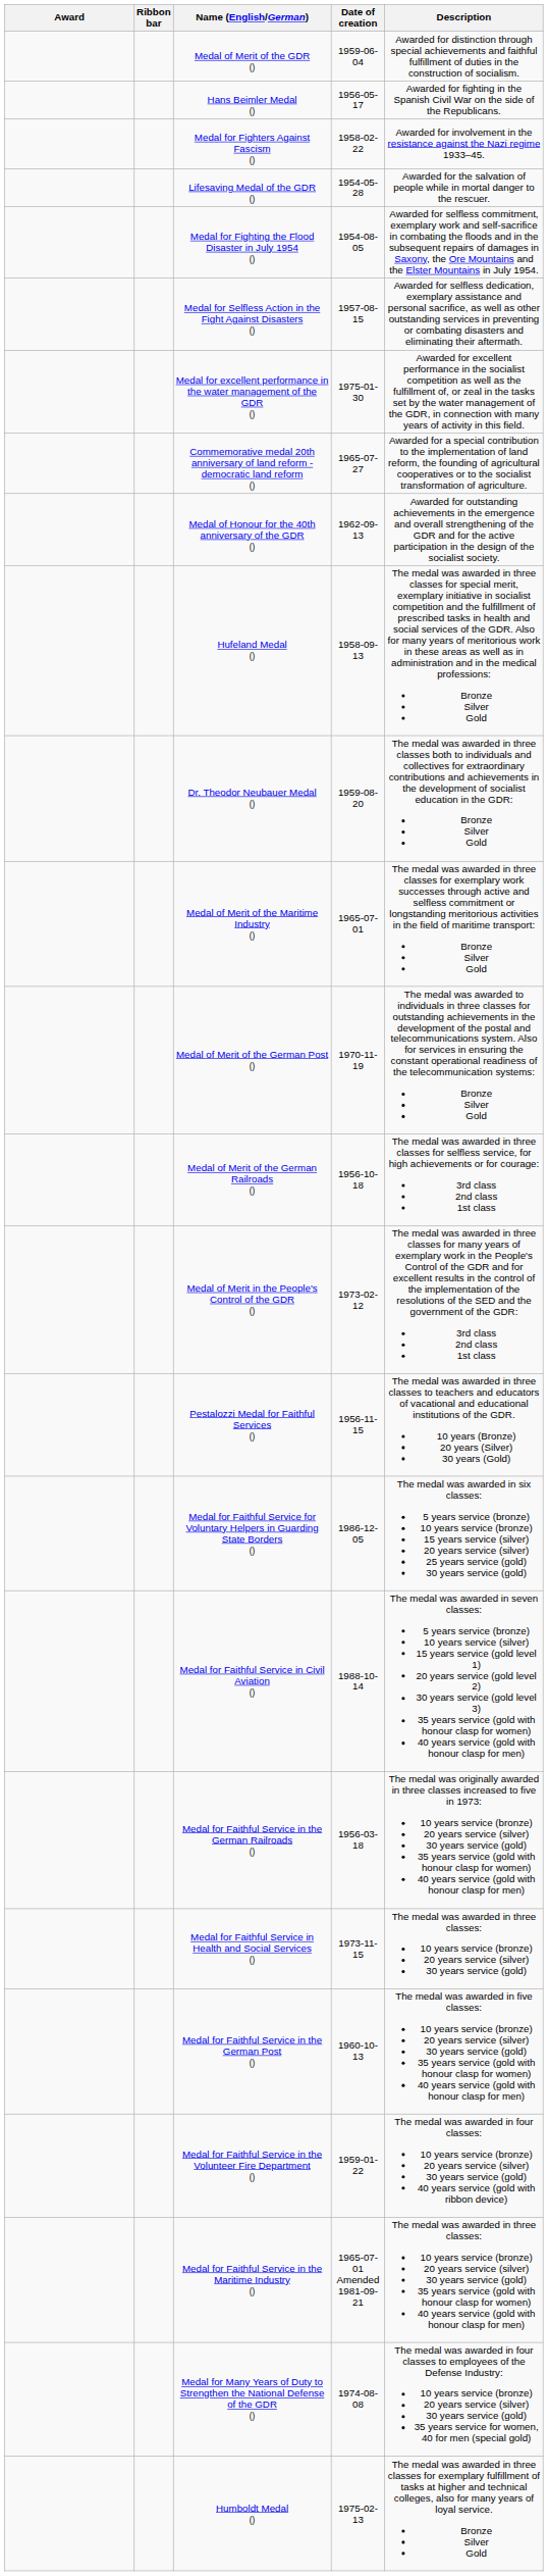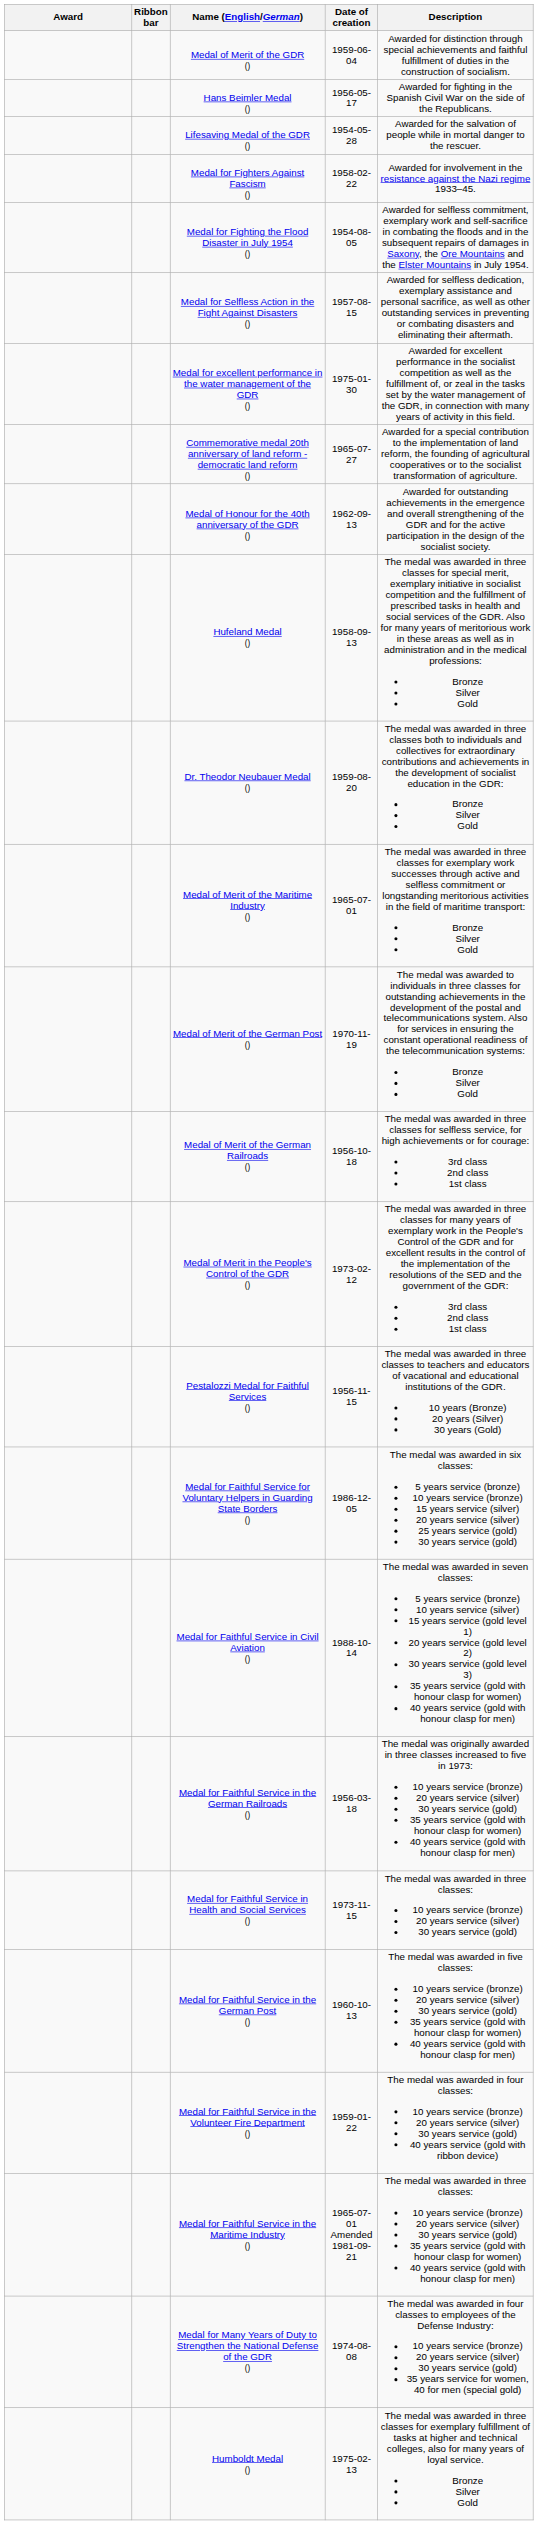rows swapped: Medal for Fighters Against Fascism () <-> Lifesaving Medal of the GDR ()
